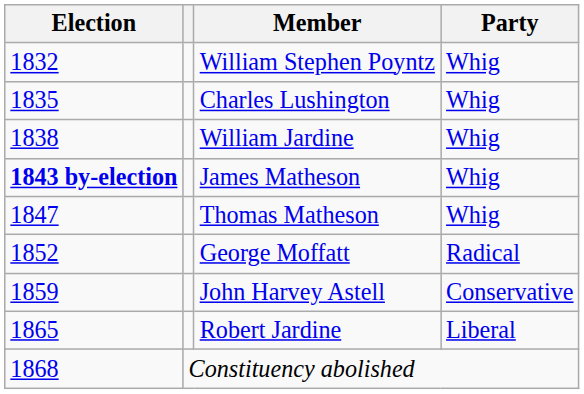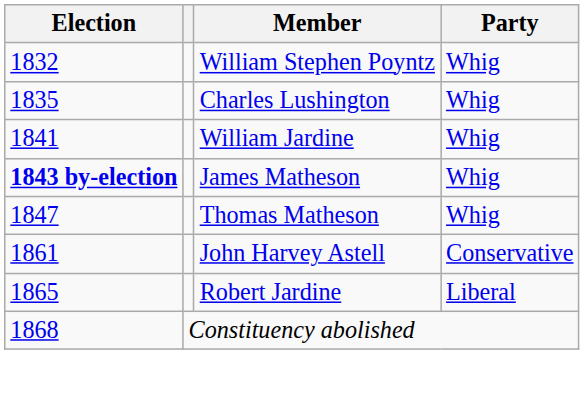William Jardine | Election: 1838 -> 1841
- row: 1852 | George Moffatt | Radical
John Harvey Astell | Election: 1859 -> 1861
